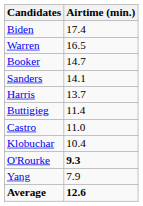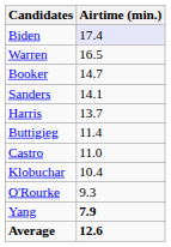Biden | Airtime (min.): no background -> lavender background
O'Rourke | Airtime (min.): bold -> normal
Yang | Airtime (min.): normal -> bold
